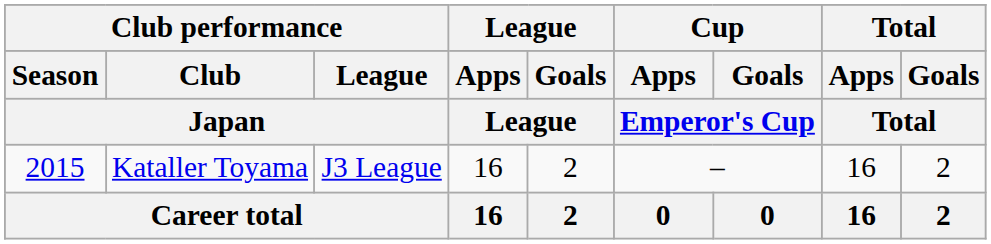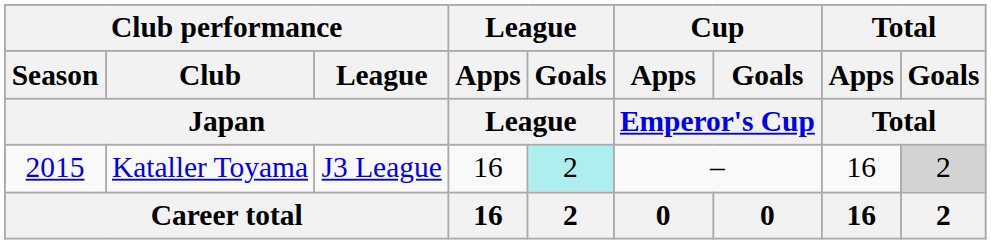Kataller Toyama | League / Goals / League: no background -> paleturquoise background
Kataller Toyama | Total / Goals / Total: no background -> lightgrey background
